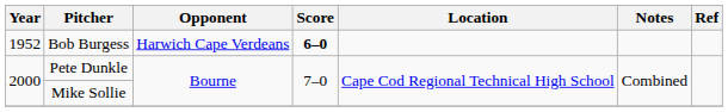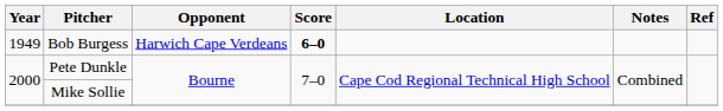Bob Burgess | Year: 1952 -> 1949
